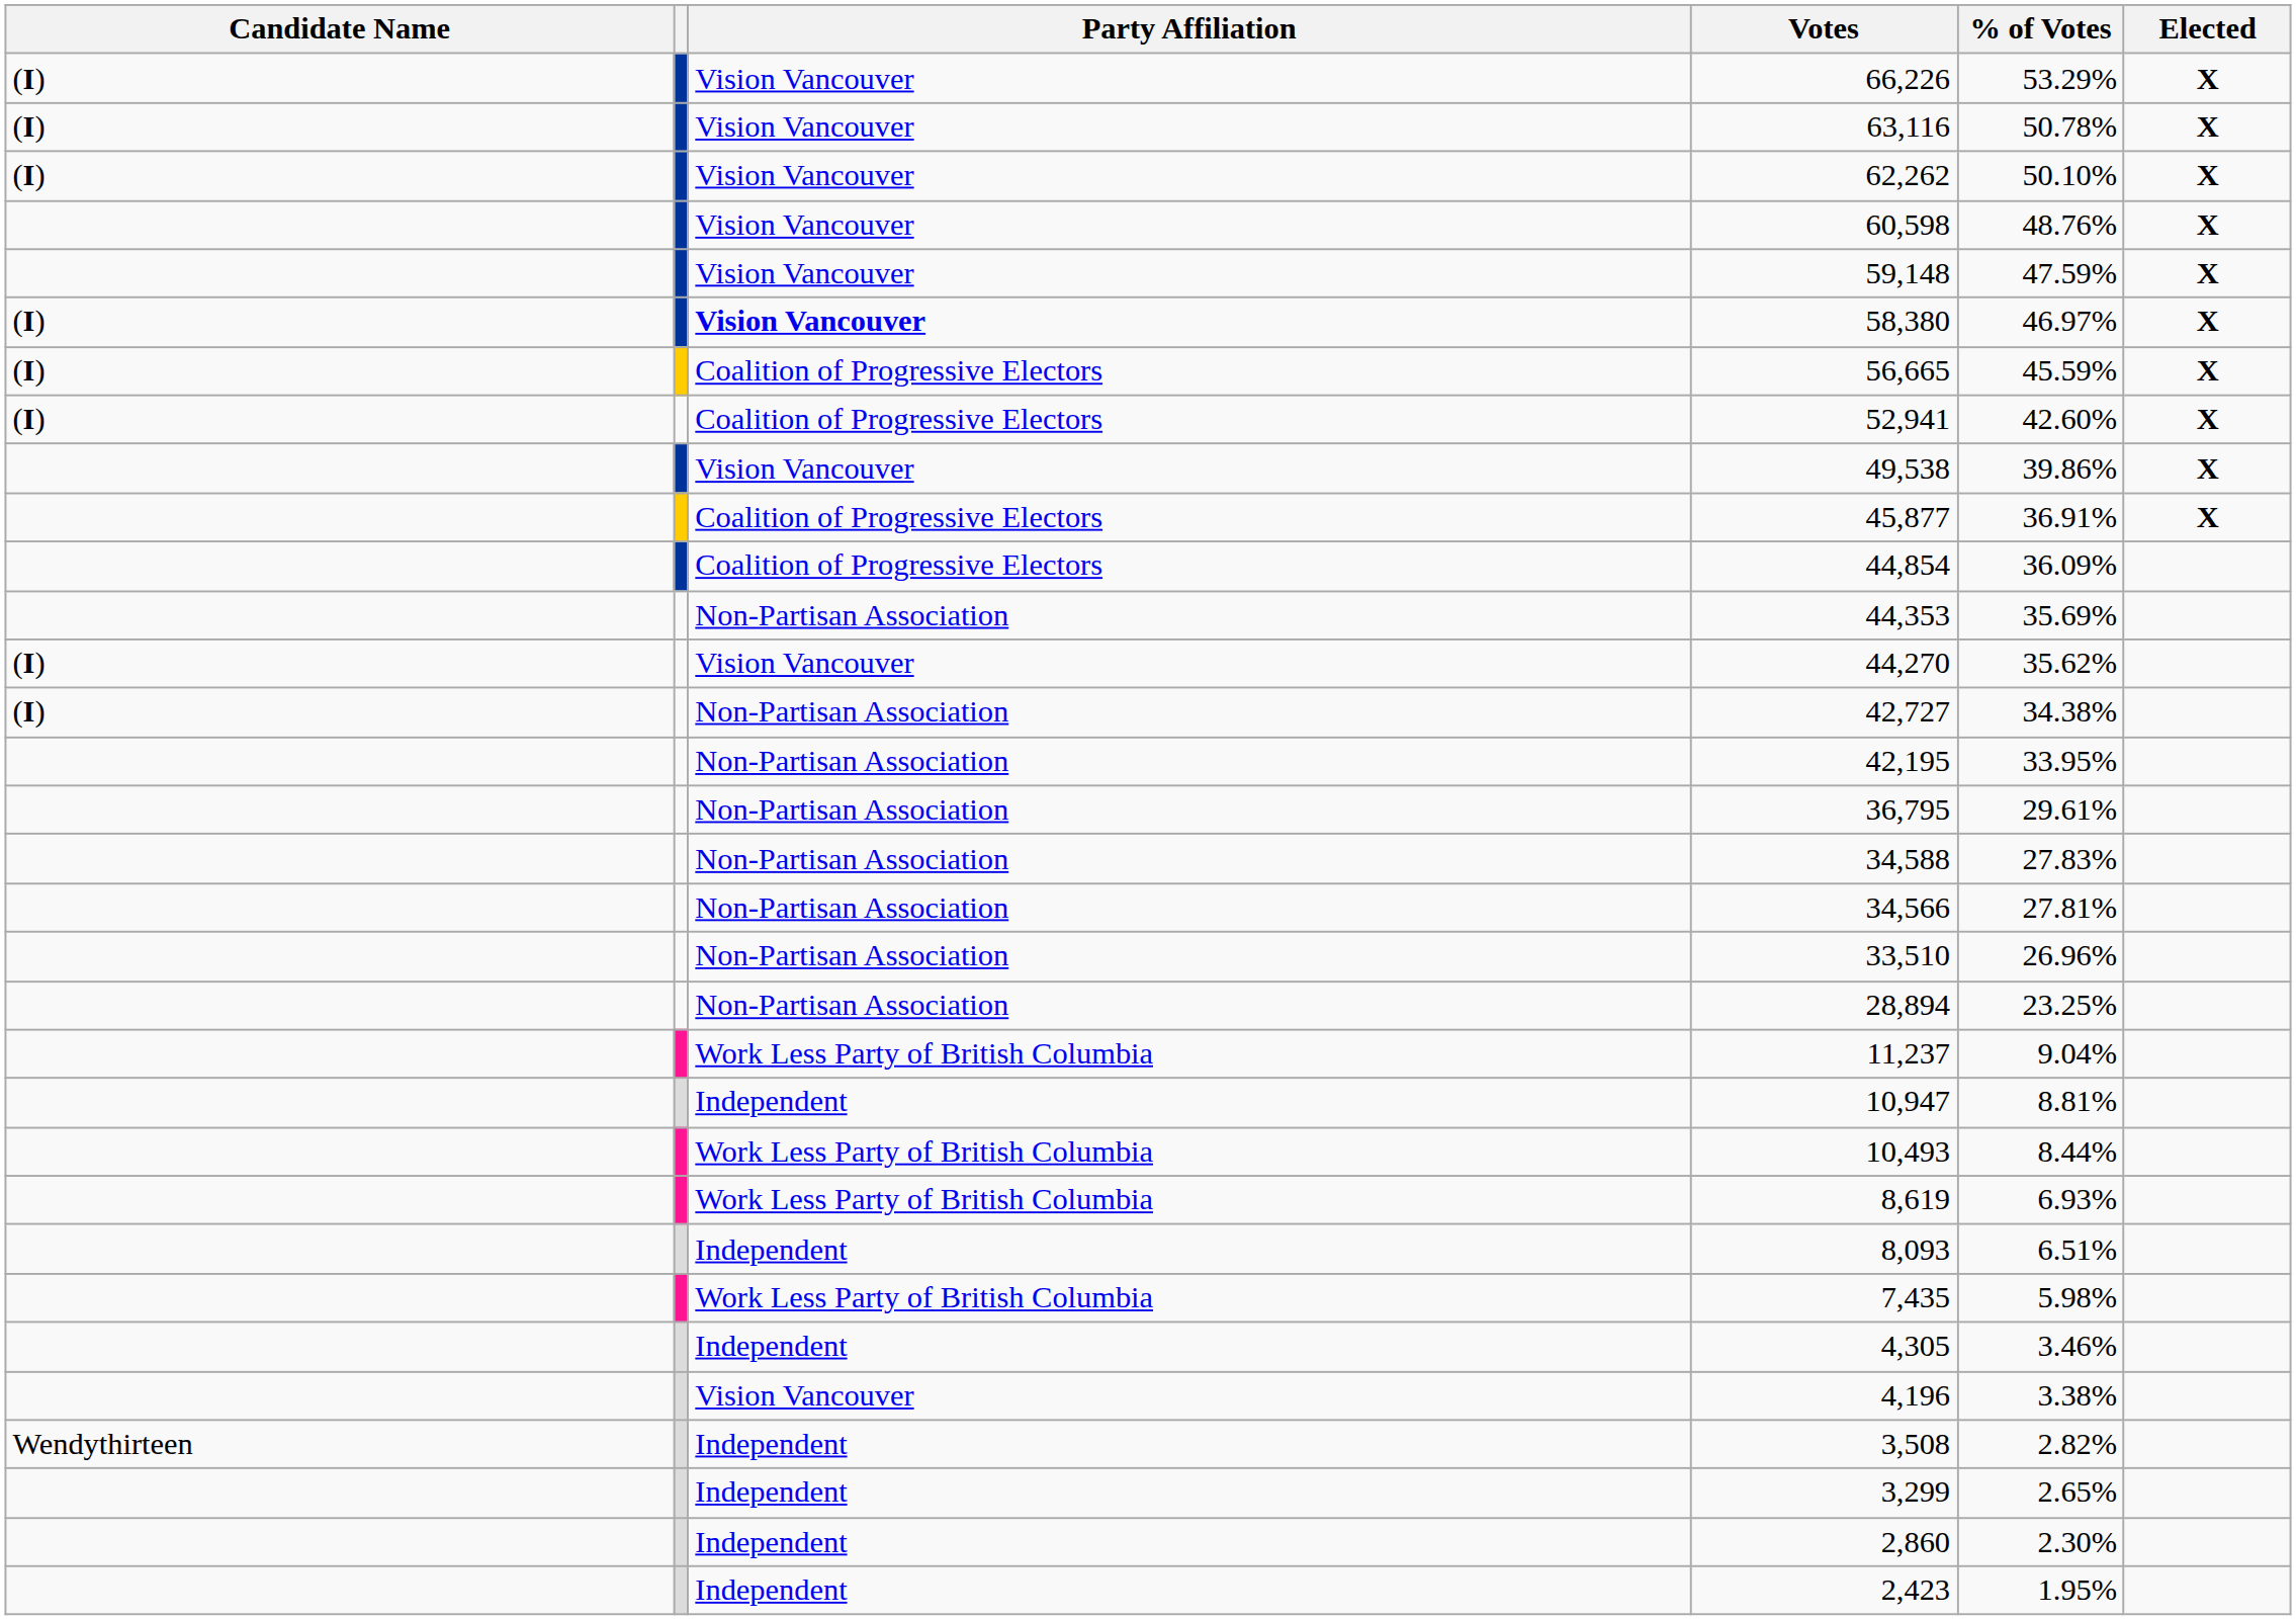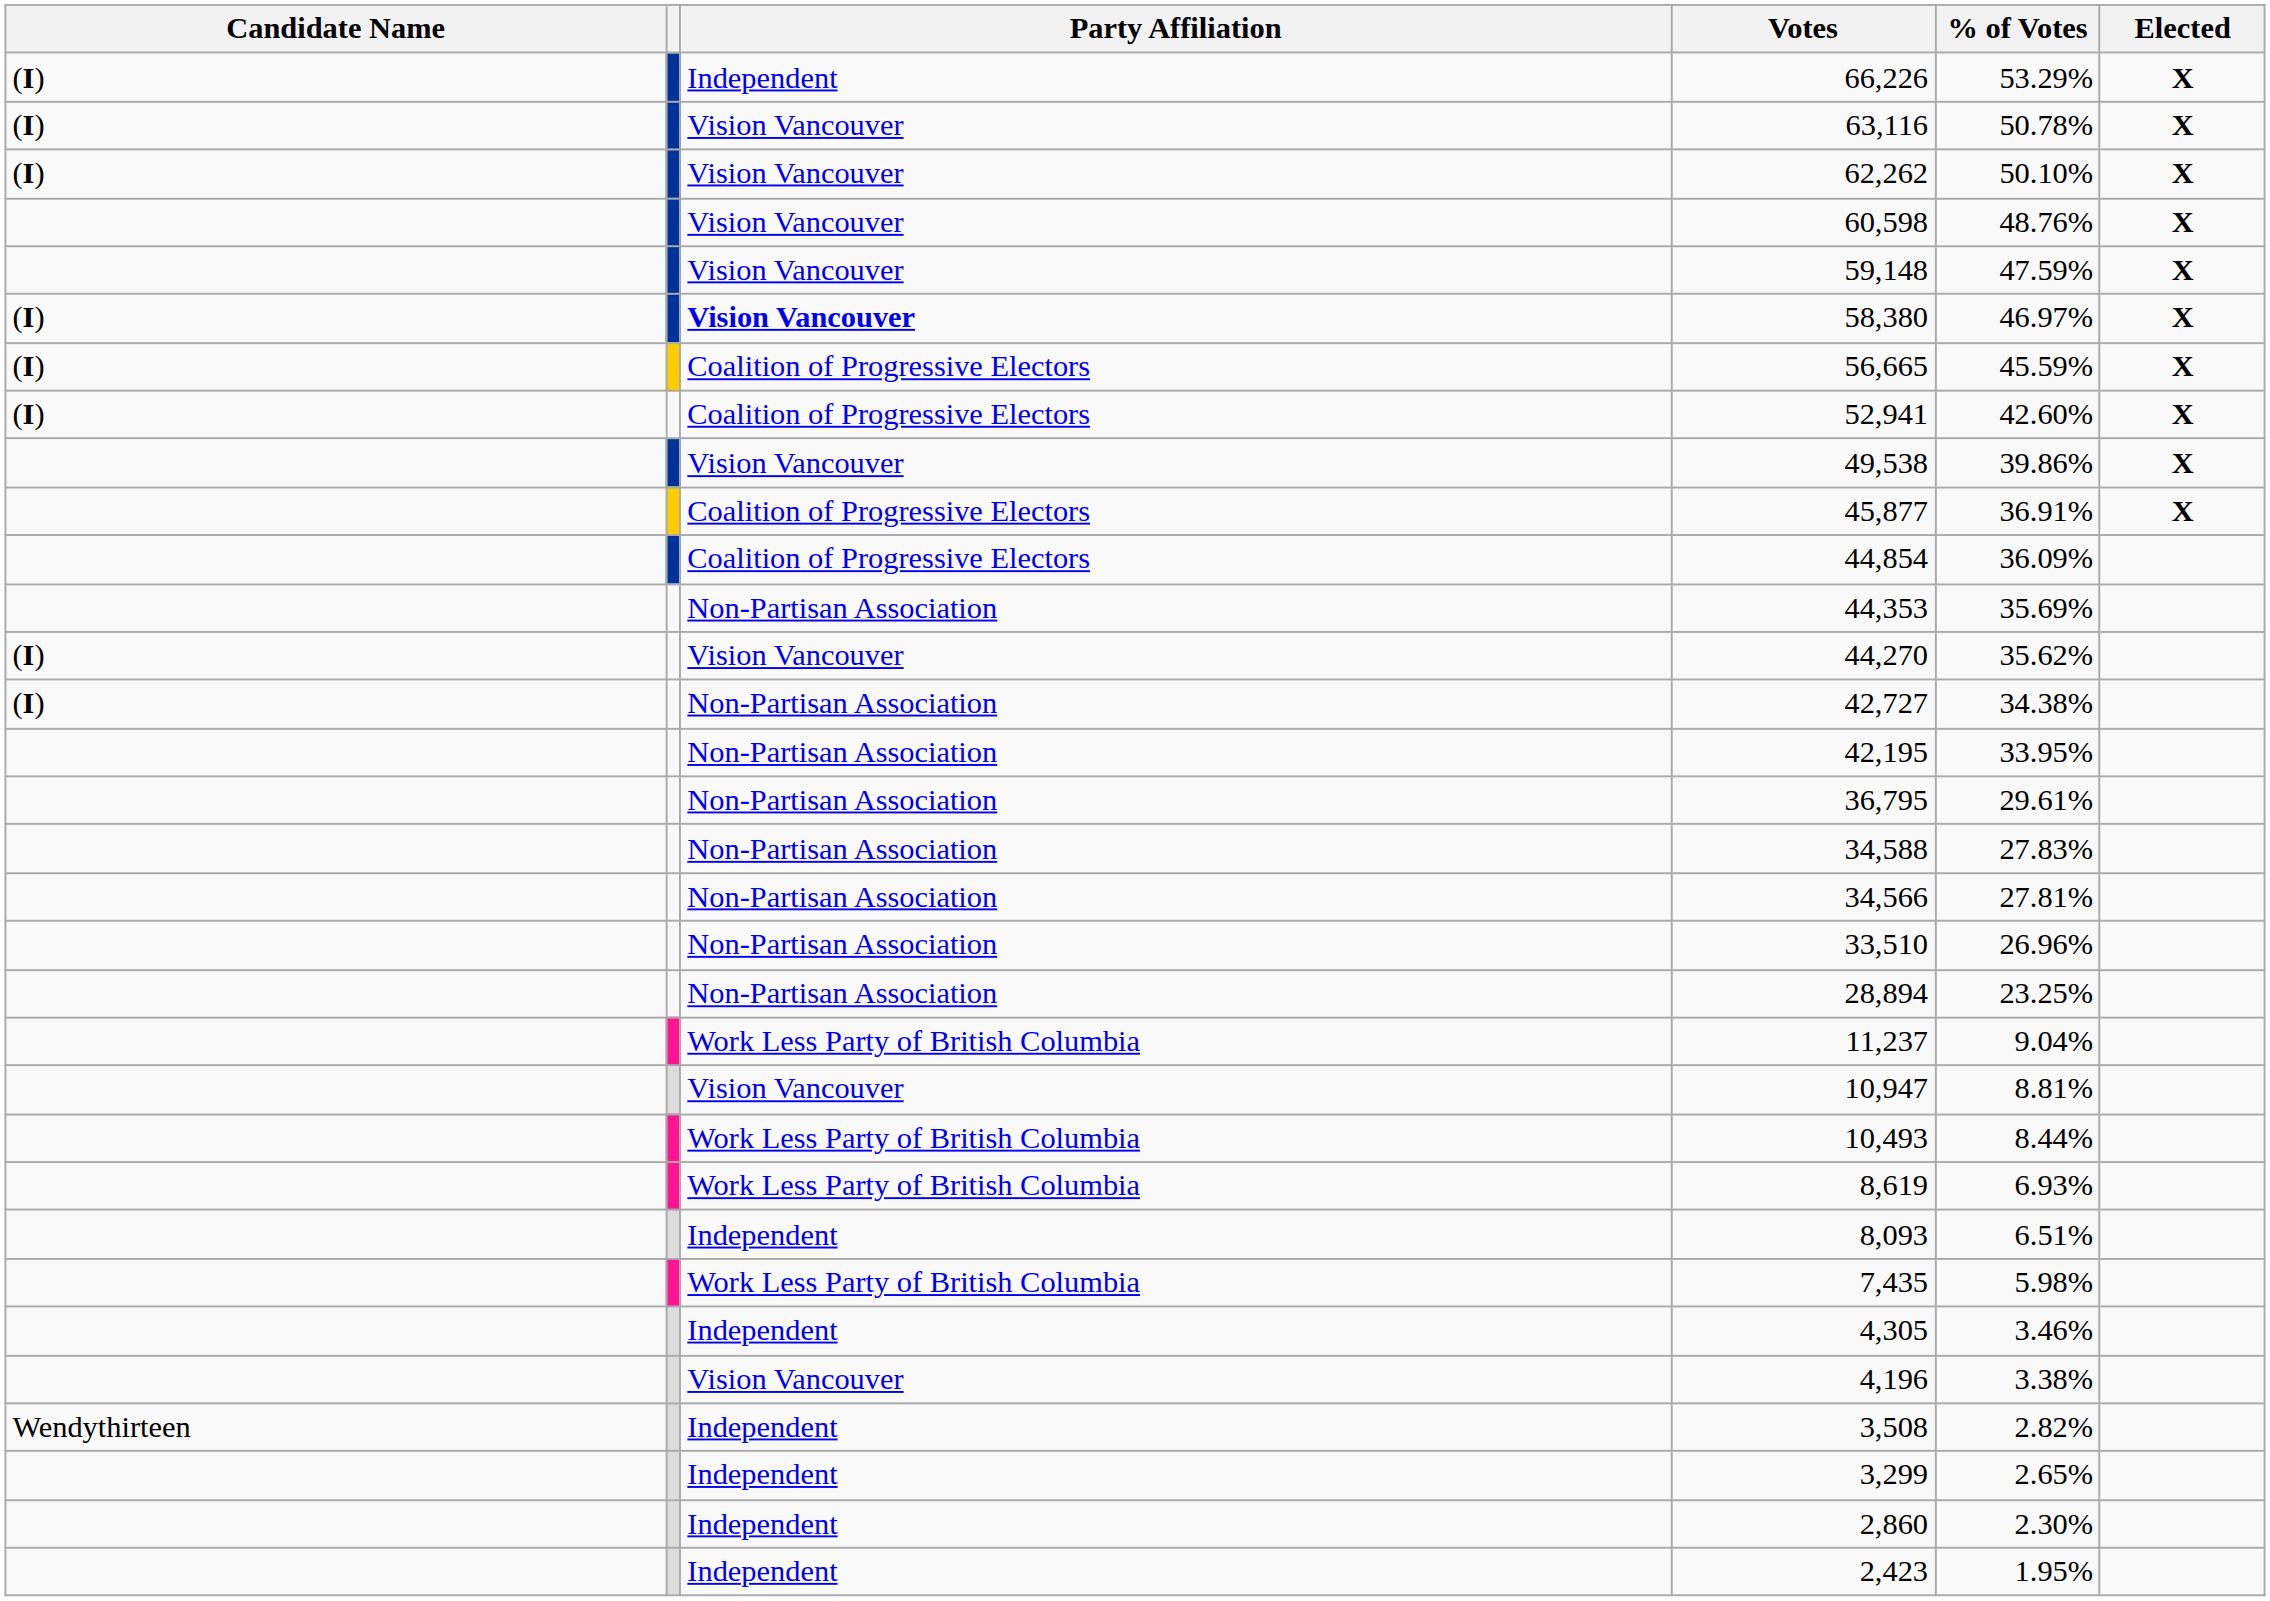66,226 | Party Affiliation: Vision Vancouver -> Independent
10,947 | Party Affiliation: Independent -> Vision Vancouver
